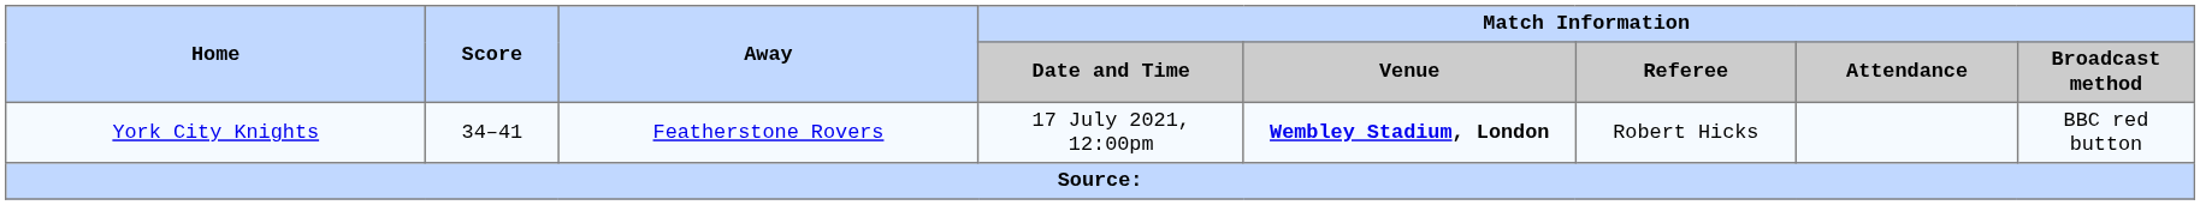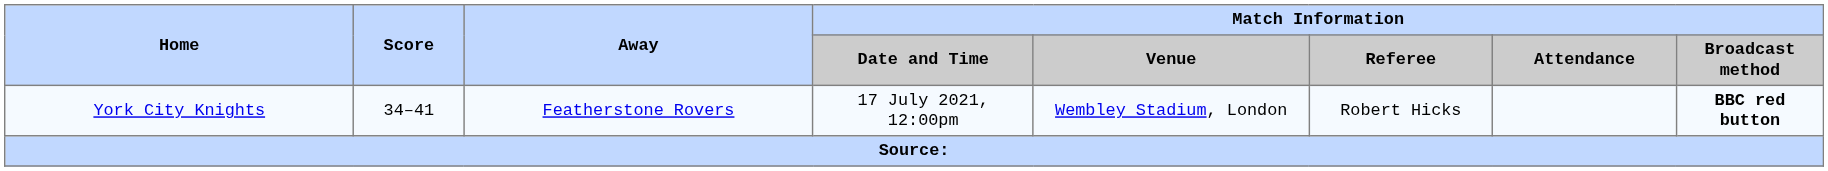York City Knights | Match Information / Venue: bold -> normal
York City Knights | Match Information / Broadcast method: normal -> bold
